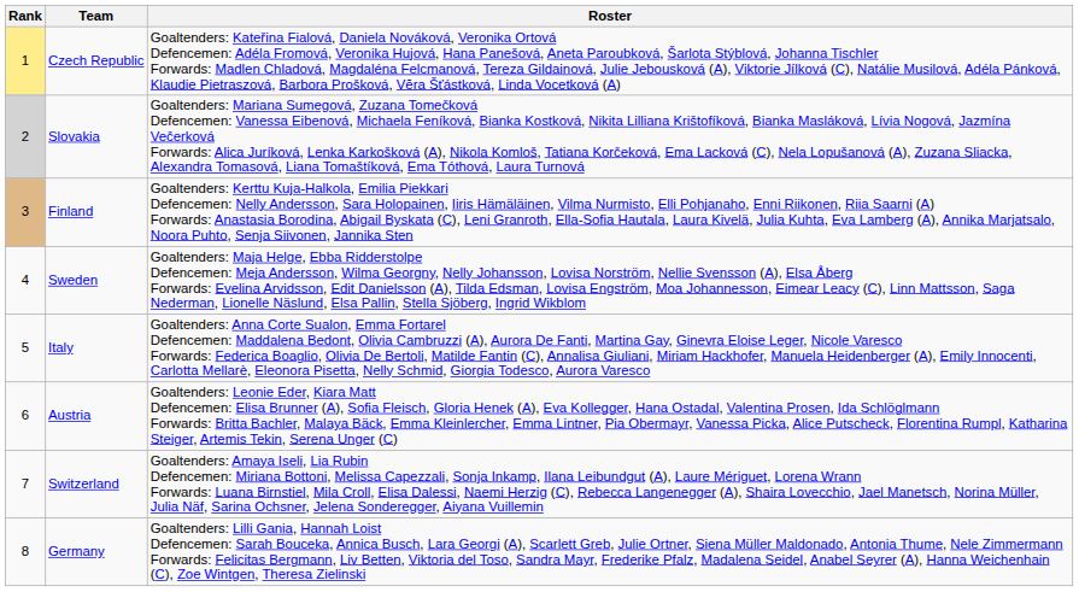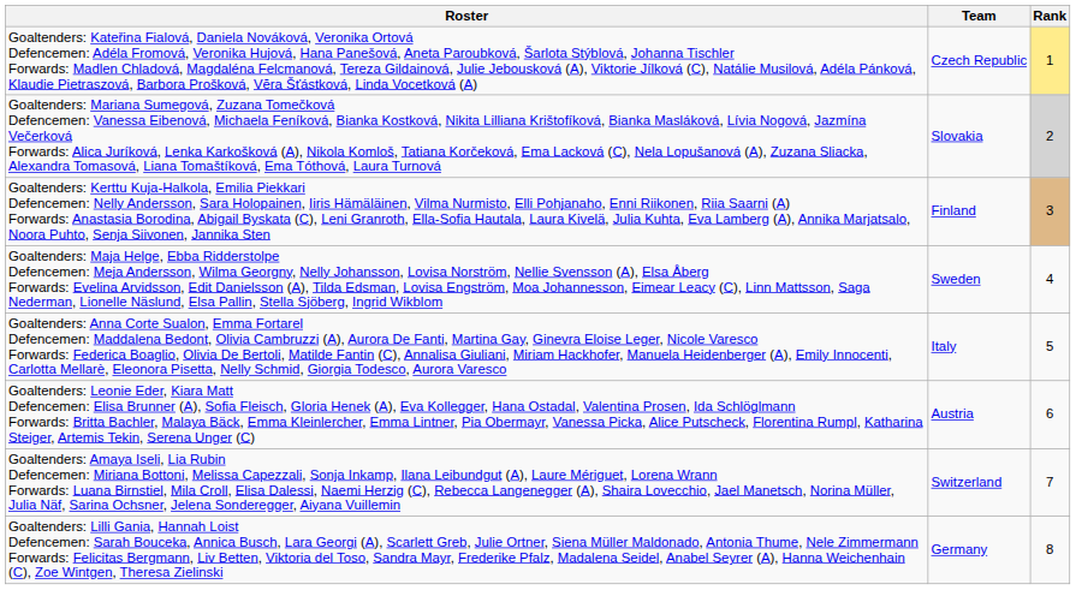columns swapped: Rank <-> Roster
